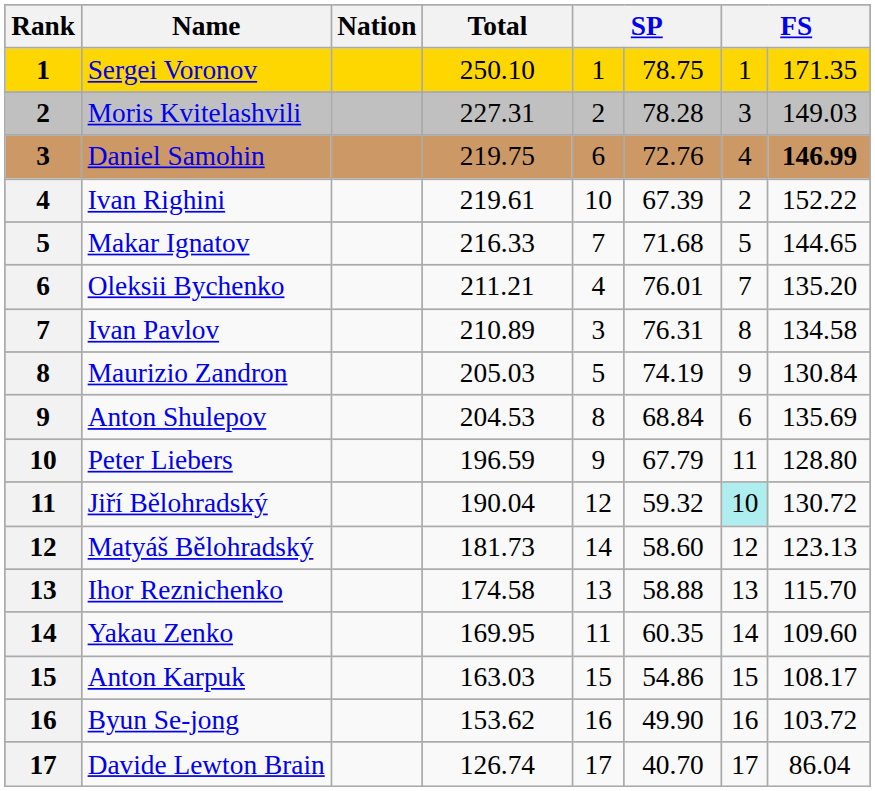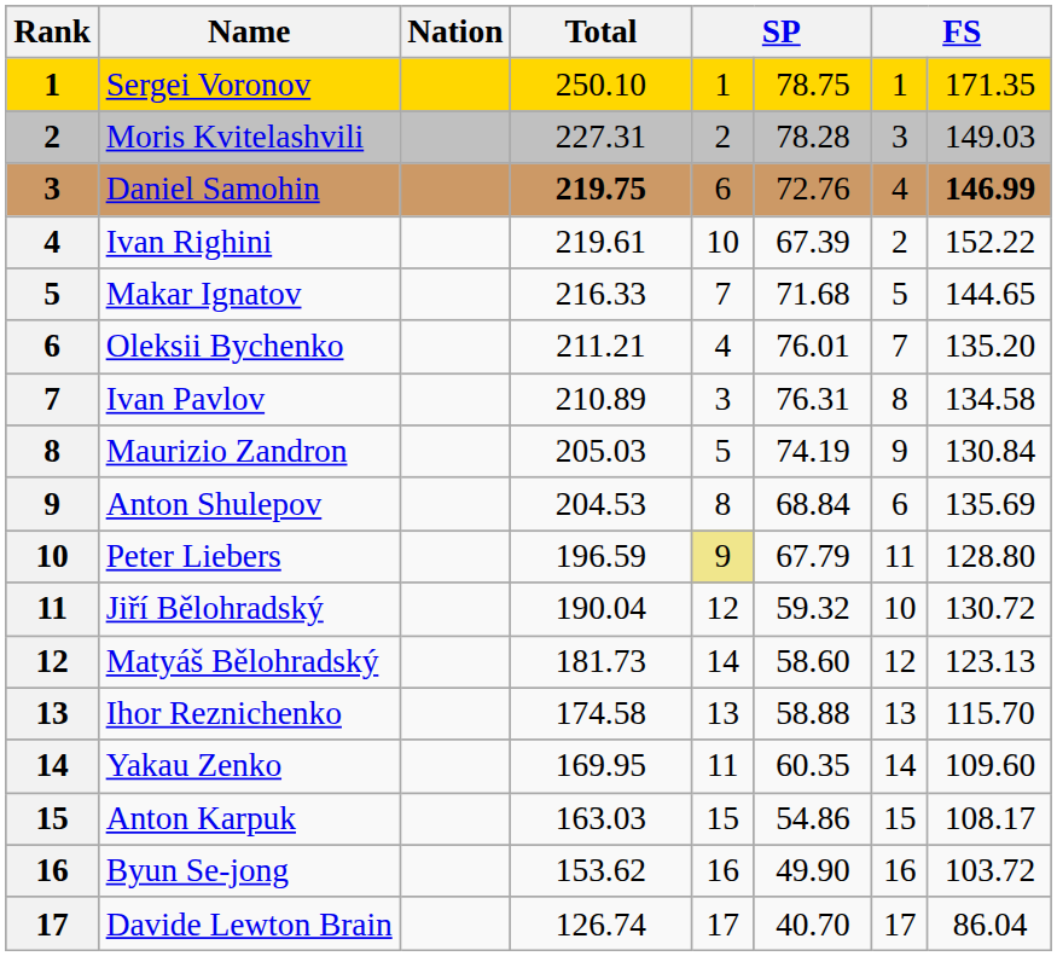Daniel Samohin | Total: normal -> bold
Peter Liebers | column 5: no background -> khaki background
Jiří Bělohradský | column 7: paleturquoise background -> no background
